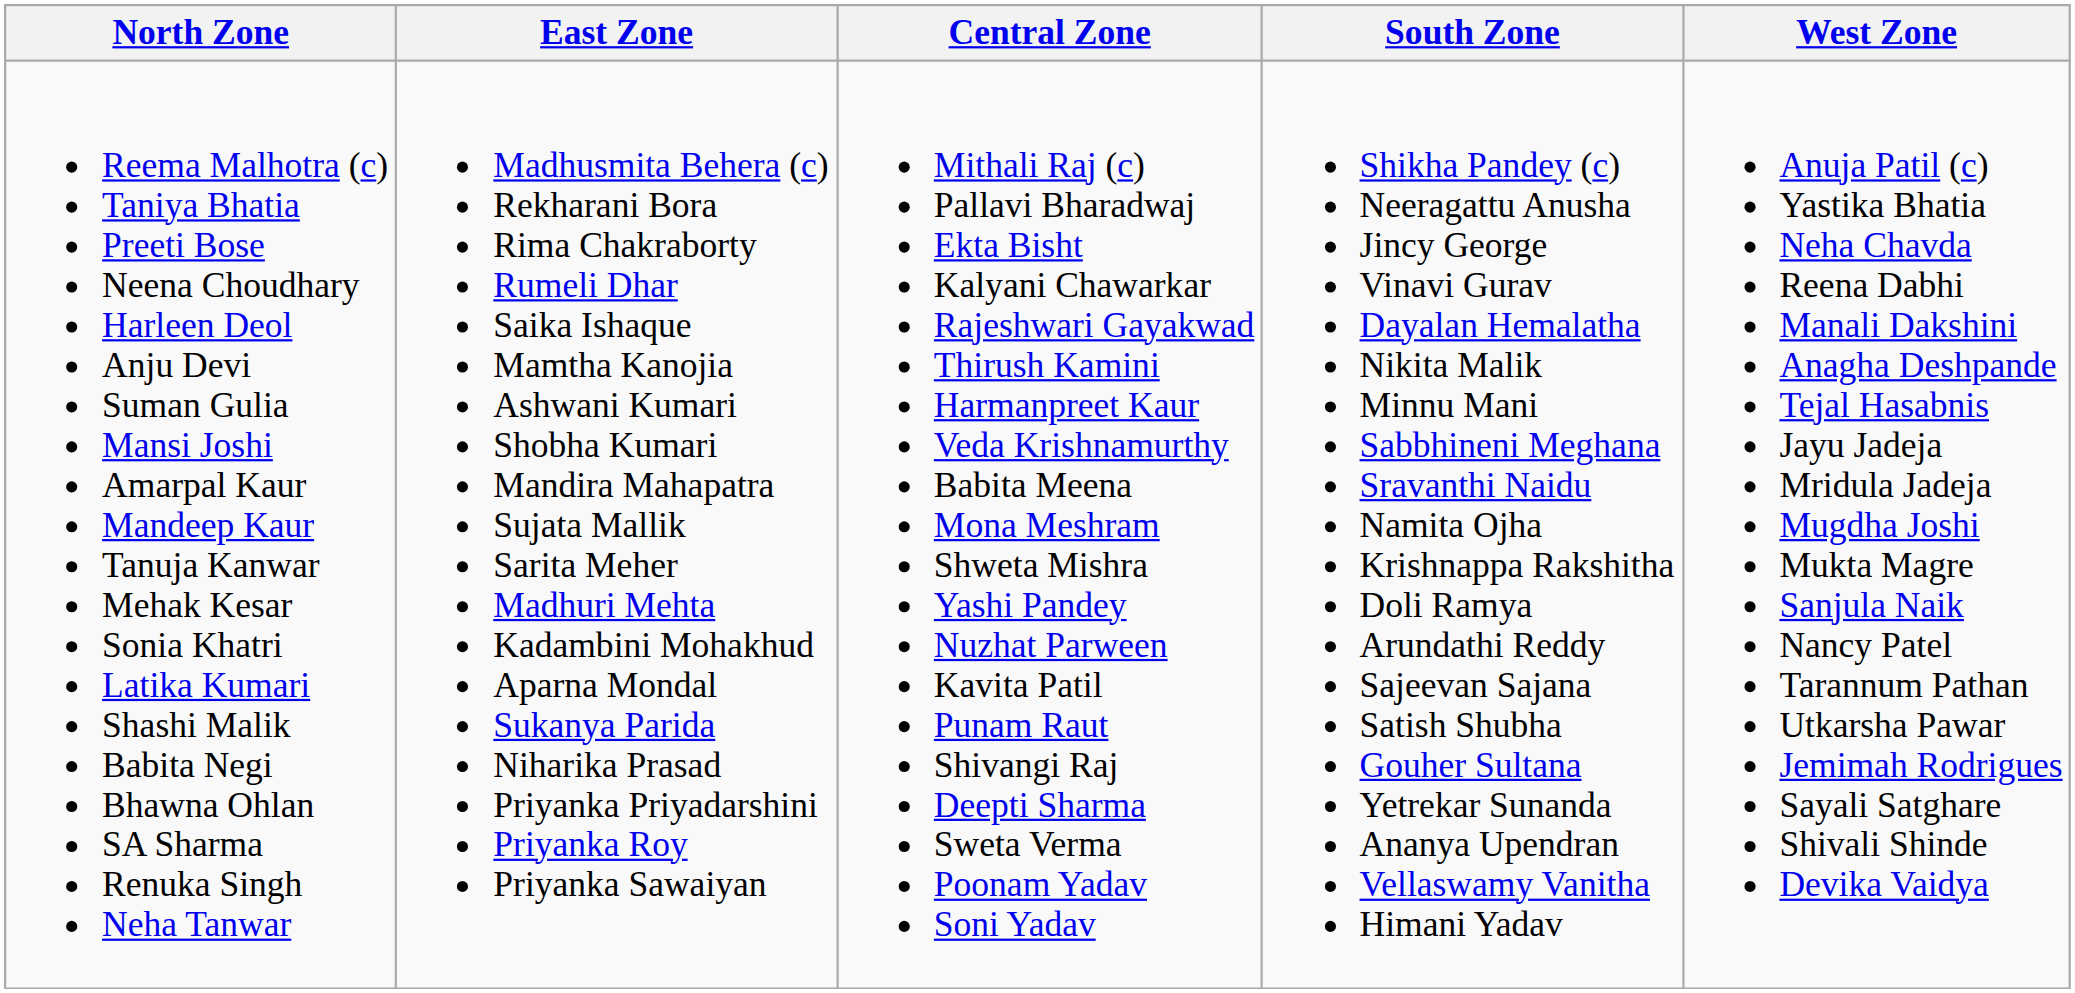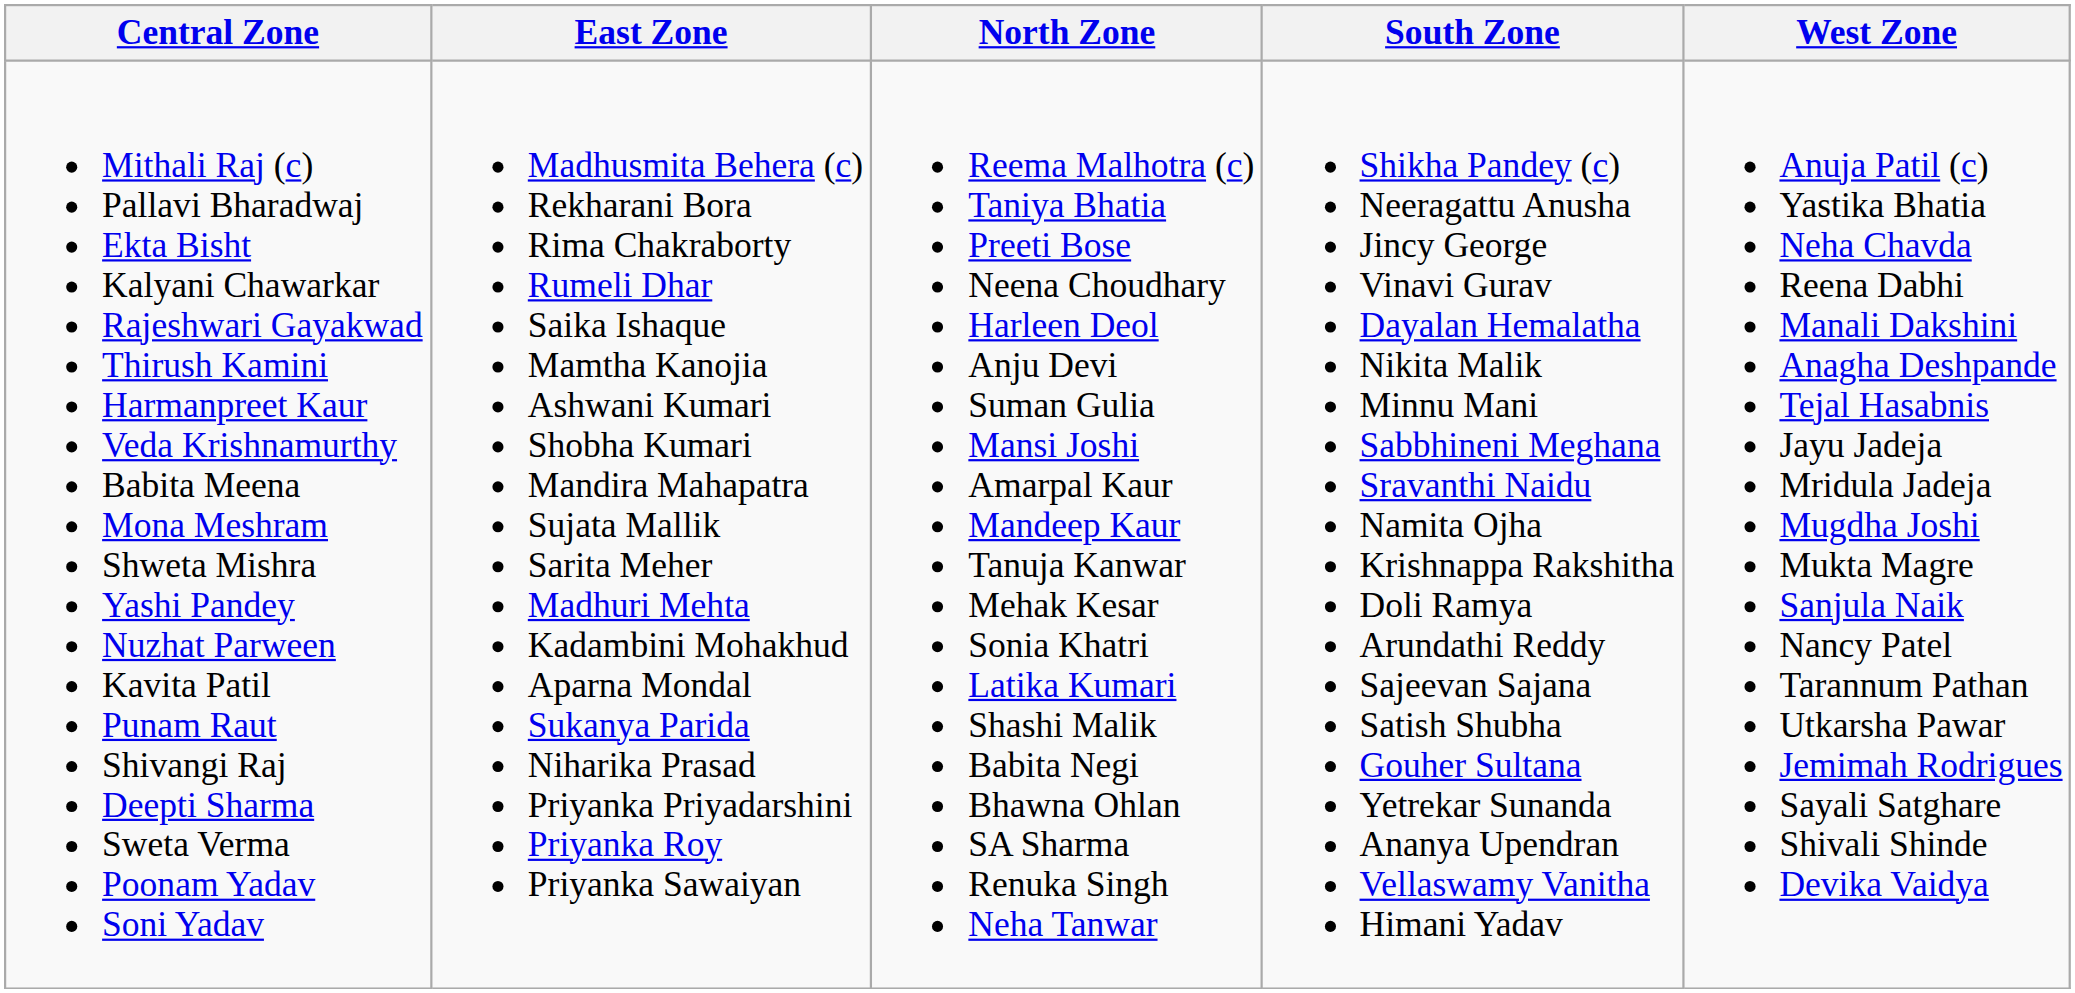columns swapped: Central Zone <-> North Zone
